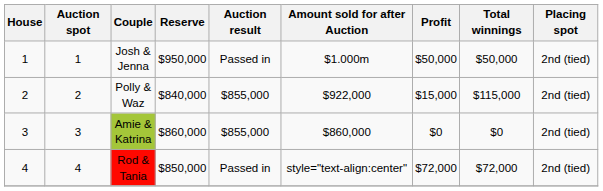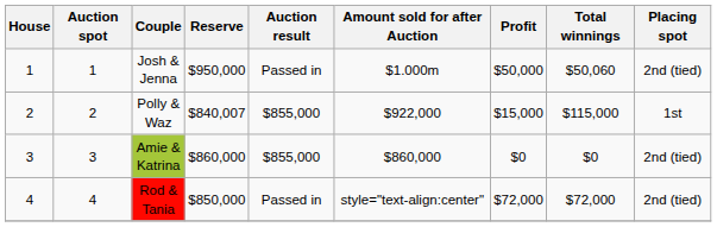Josh & Jenna | Total winnings: $50,000 -> $50,060
Polly & Waz | Reserve: $840,000 -> $840,007
Polly & Waz | Placing spot: 2nd (tied) -> 1st
